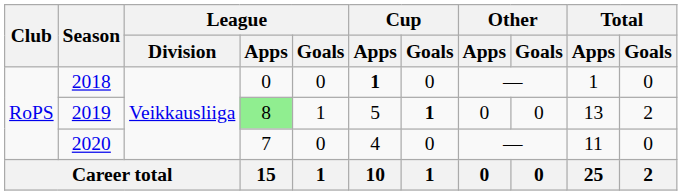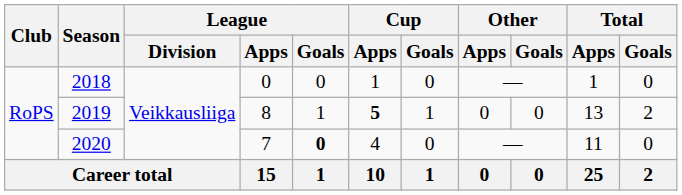2018 | Cup / Apps: bold -> normal
2019 | League / Apps: lightgreen background -> no background
2019 | Cup / Apps: normal -> bold
2019 | Cup / Goals: bold -> normal
2020 | League / Goals: normal -> bold
